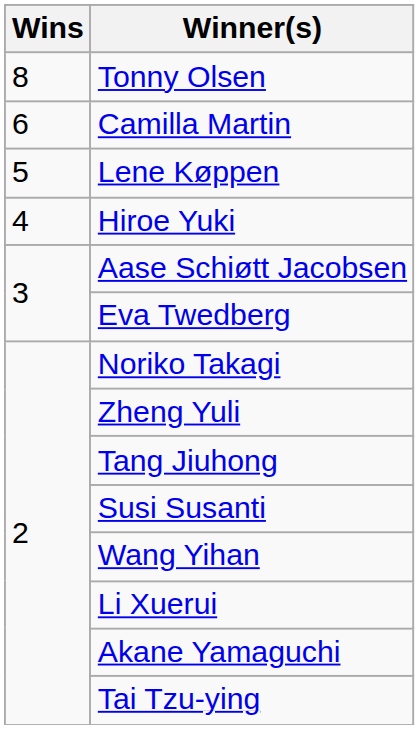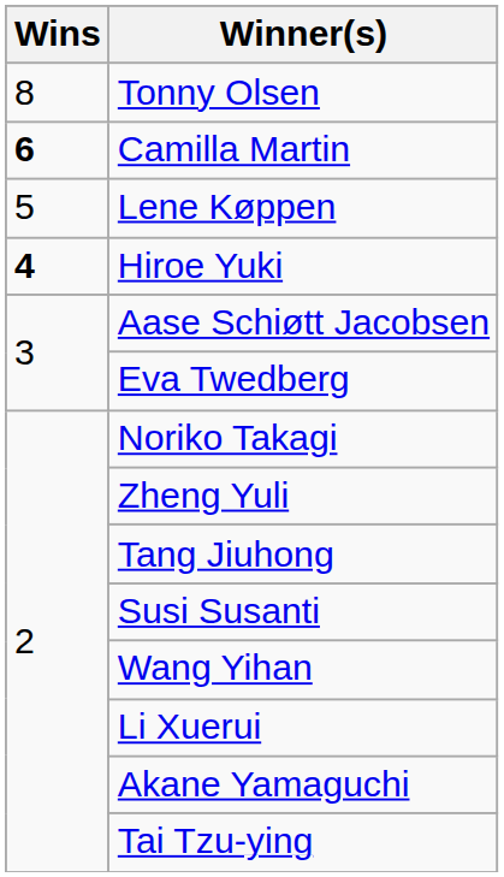Camilla Martin | Wins: normal -> bold
Hiroe Yuki | Wins: normal -> bold
